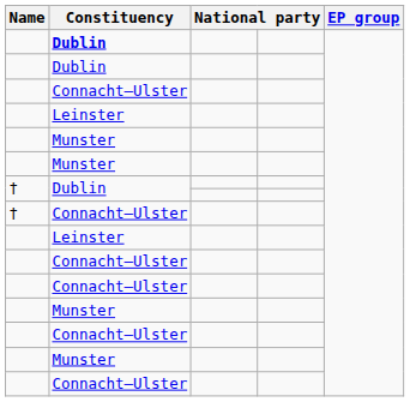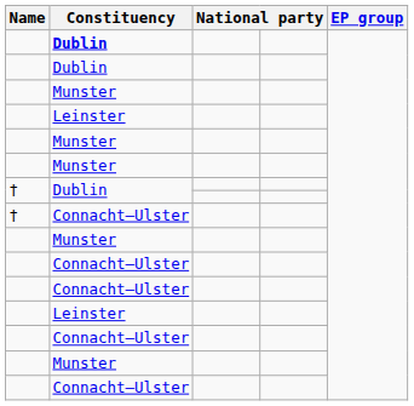row 4 | Constituency: Connacht–Ulster -> Munster
row 11 | Constituency: Leinster -> Munster
row 14 | Constituency: Munster -> Leinster
